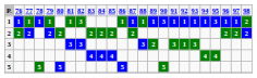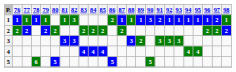row 2 | 86: 1 -> 2
row 2 | 91: 1 -> 2
row 2 | 95: 3 -> 1
row 2 | 97: 1 -> 2
row 2 | 98: 2 -> 1
row 4 | 92: 1 -> 3
row 6 | 78: 5 -> 6
